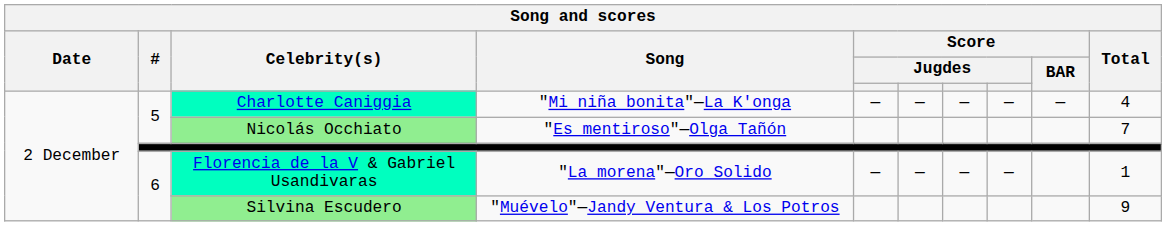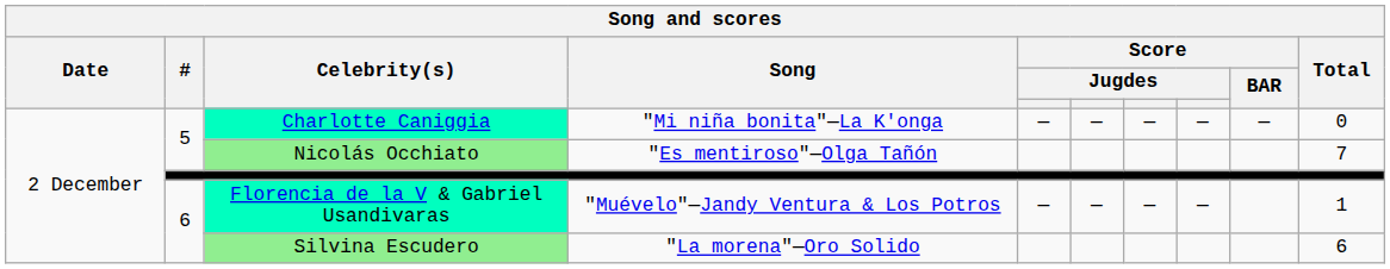Charlotte Caniggia | Song and scores / Total: 4 -> 0
Florencia de la V & Gabriel Usandivaras | Song and scores / Song: "La morena"—Oro Solido -> "Muévelo"—Jandy Ventura & Los Potros
Silvina Escudero | Song and scores / Song: "Muévelo"—Jandy Ventura & Los Potros -> "La morena"—Oro Solido
Silvina Escudero | Song and scores / Total: 9 -> 6
